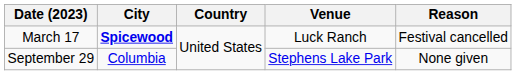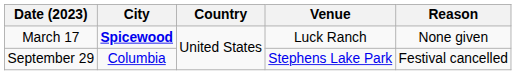March 17 | Reason: Festival cancelled -> None given
September 29 | Reason: None given -> Festival cancelled
